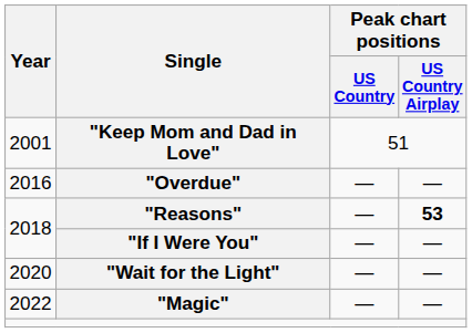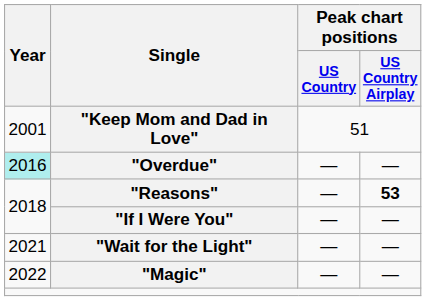"Overdue" | Year: no background -> paleturquoise background
"Wait for the Light" | Year: 2020 -> 2021
